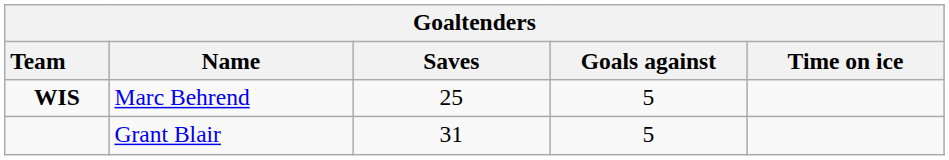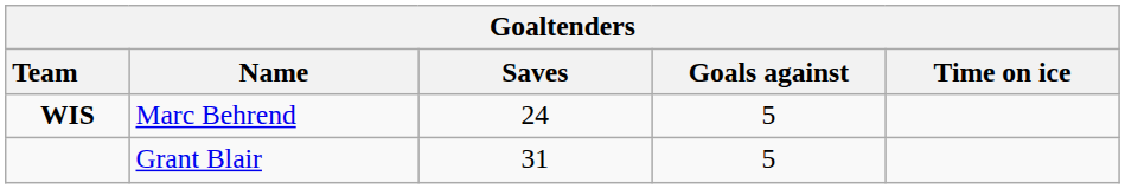WIS | Saves: 25 -> 24
